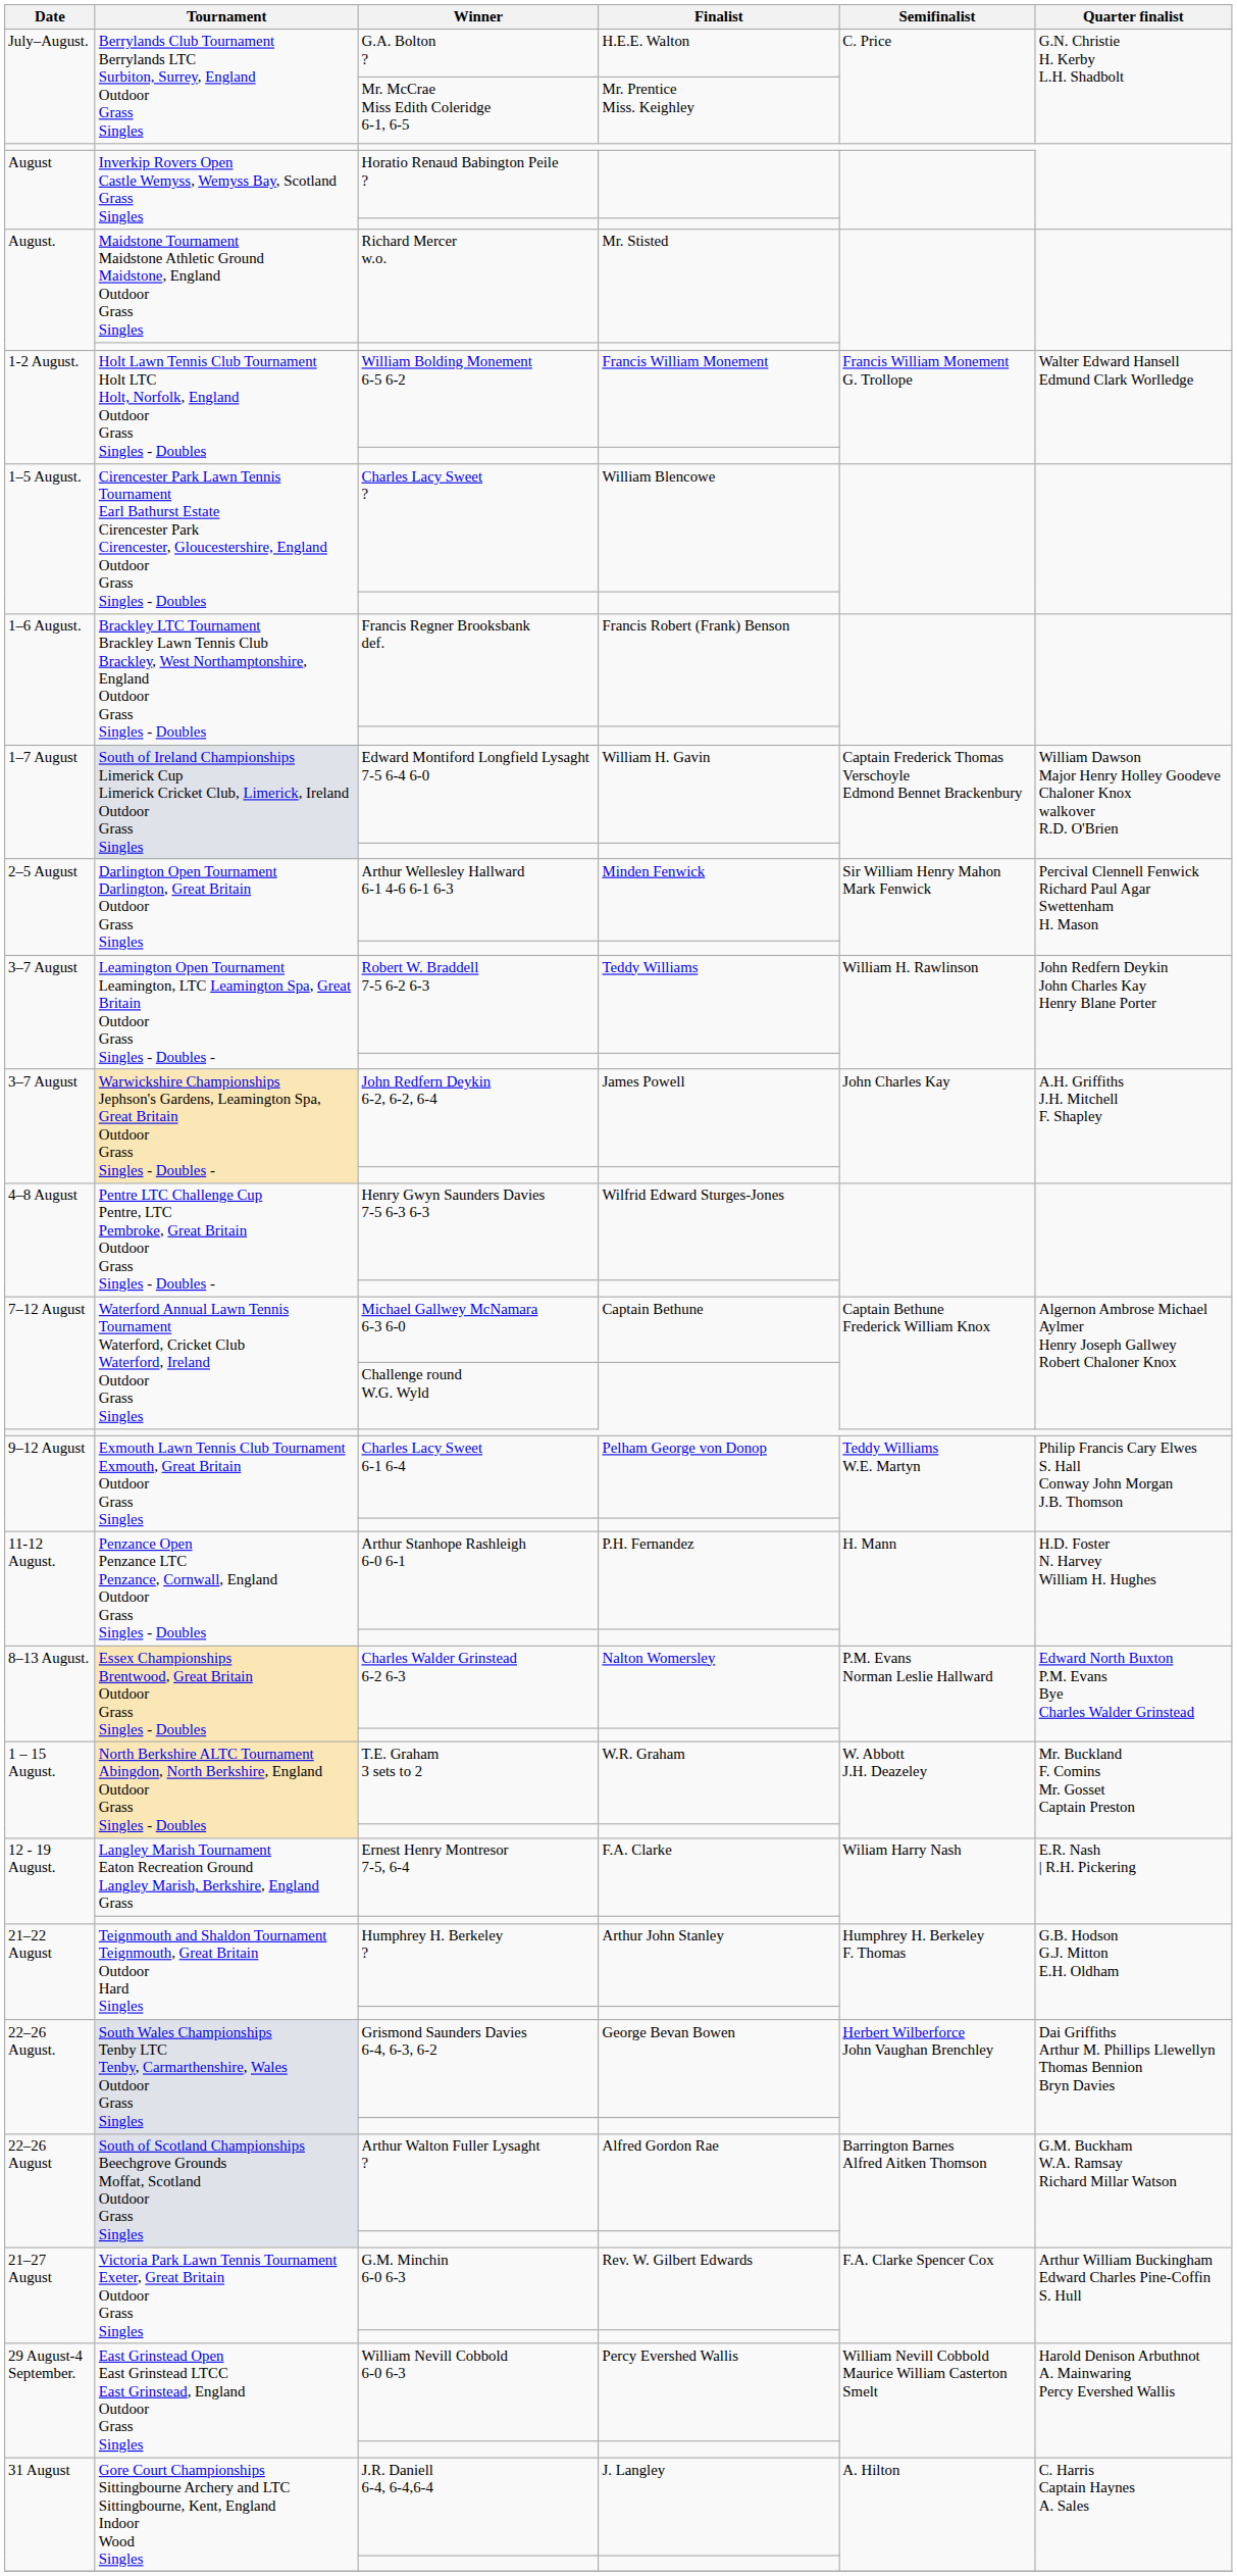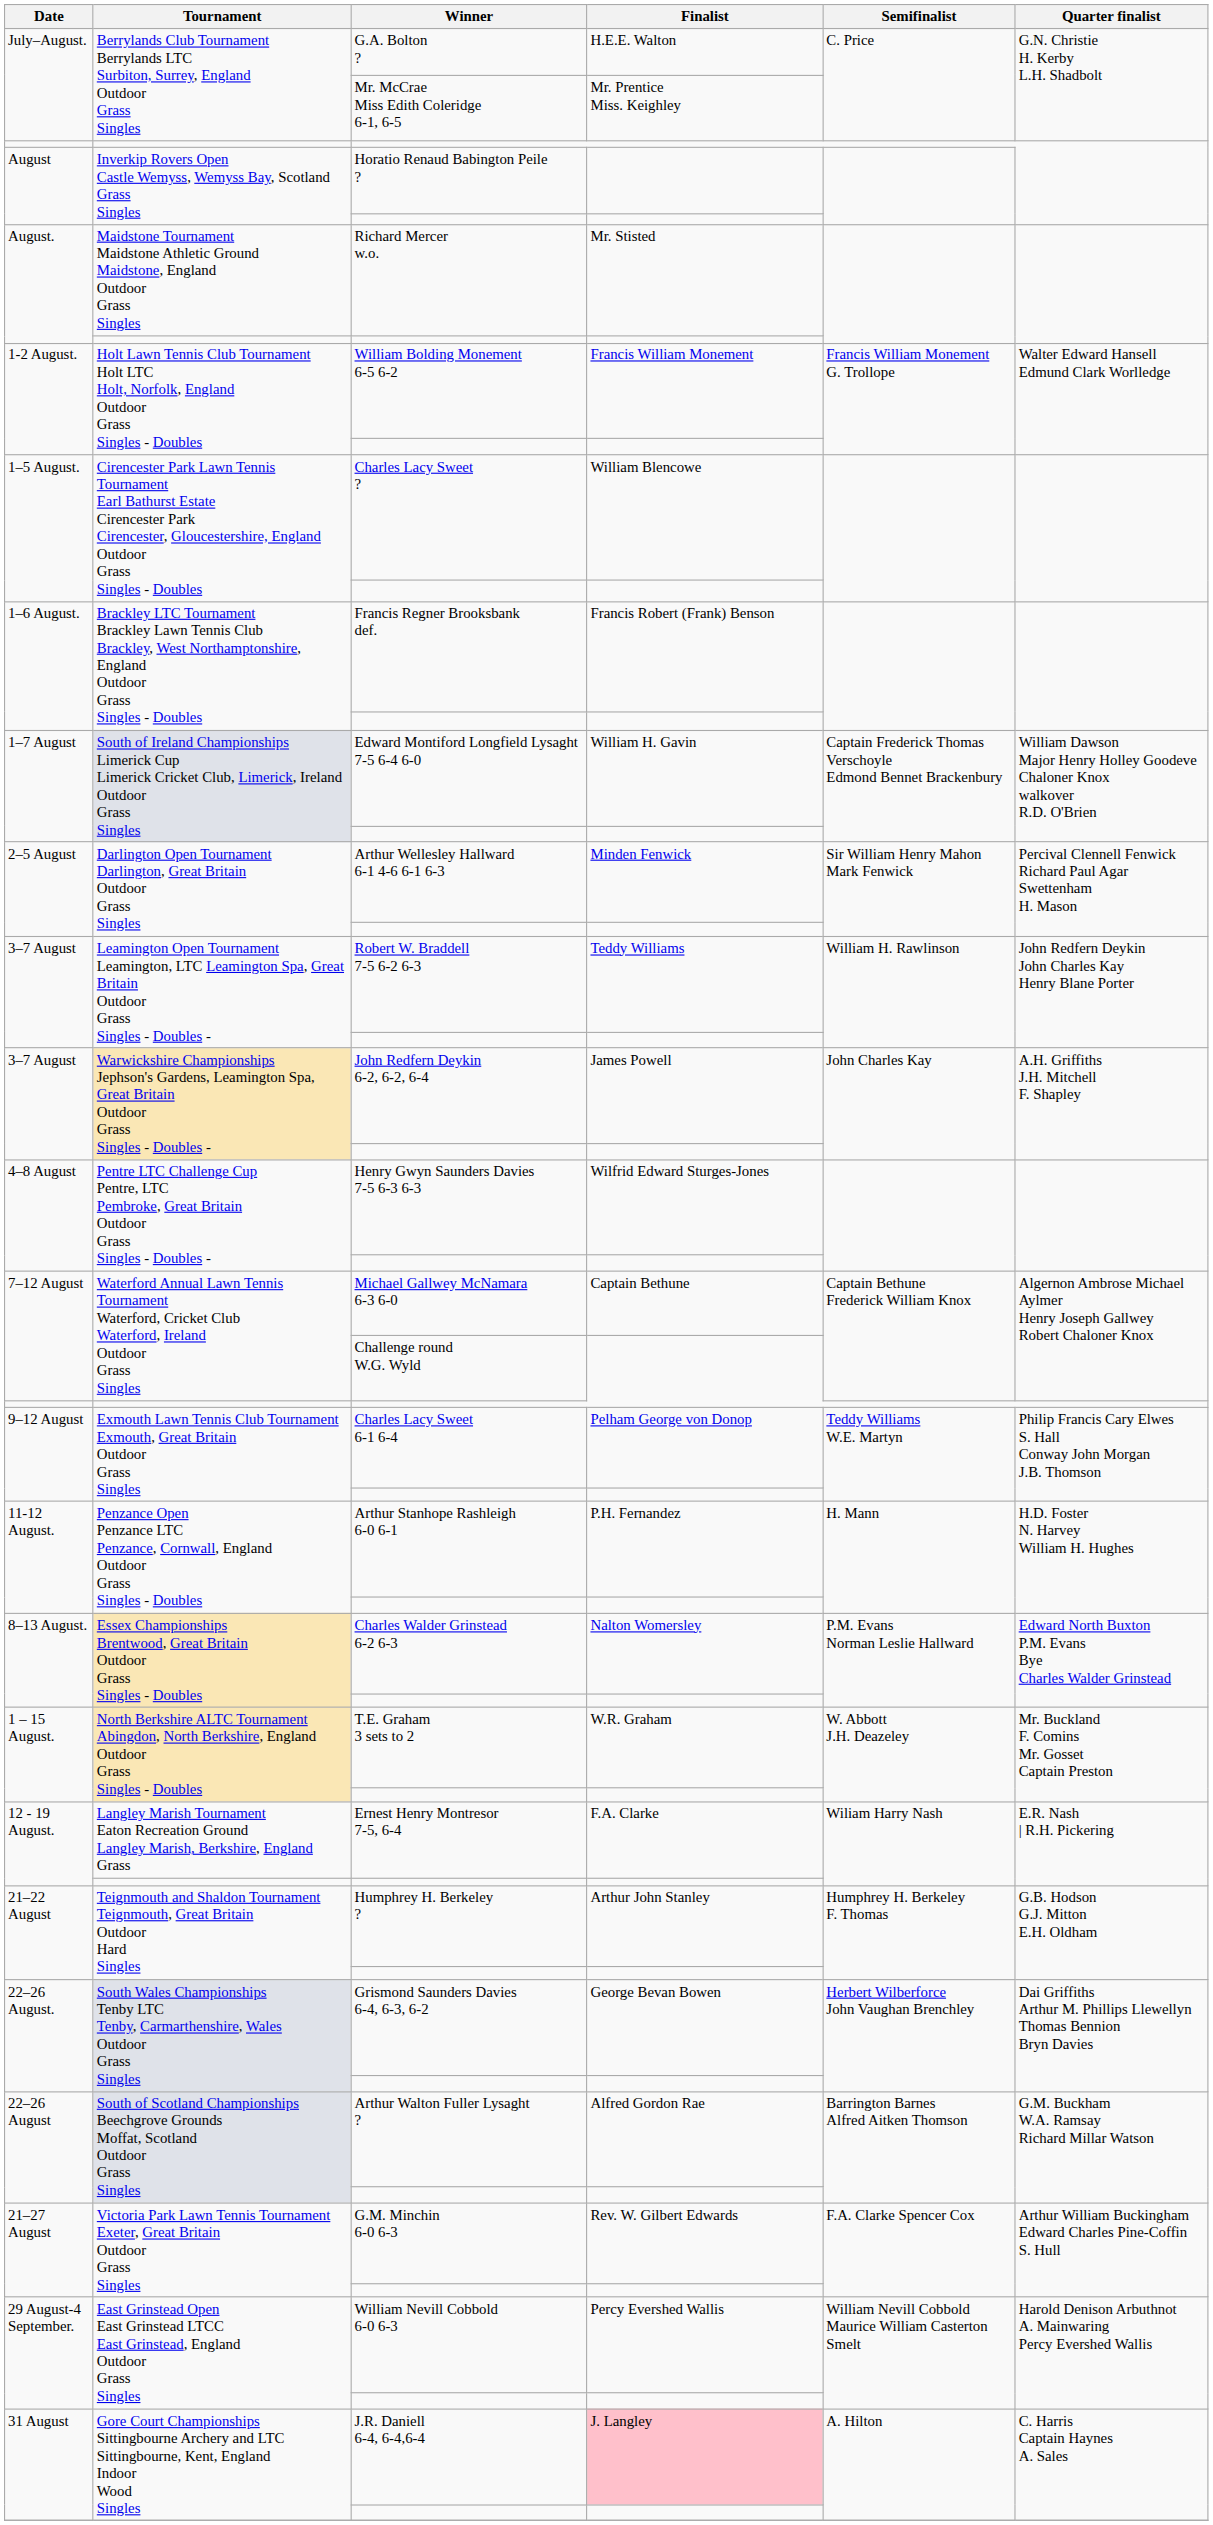J.R. Daniell 6-4, 6-4,6-4 | Finalist: no background -> pink background
